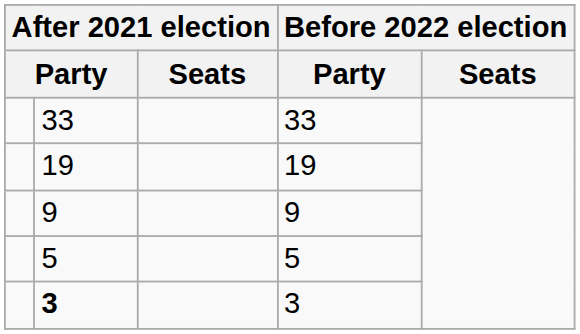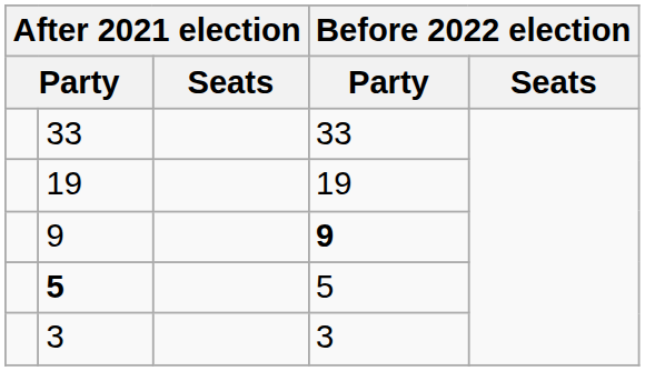row 5 | column 4: normal -> bold
row 6 | column 2: normal -> bold
row 7 | column 2: bold -> normal
